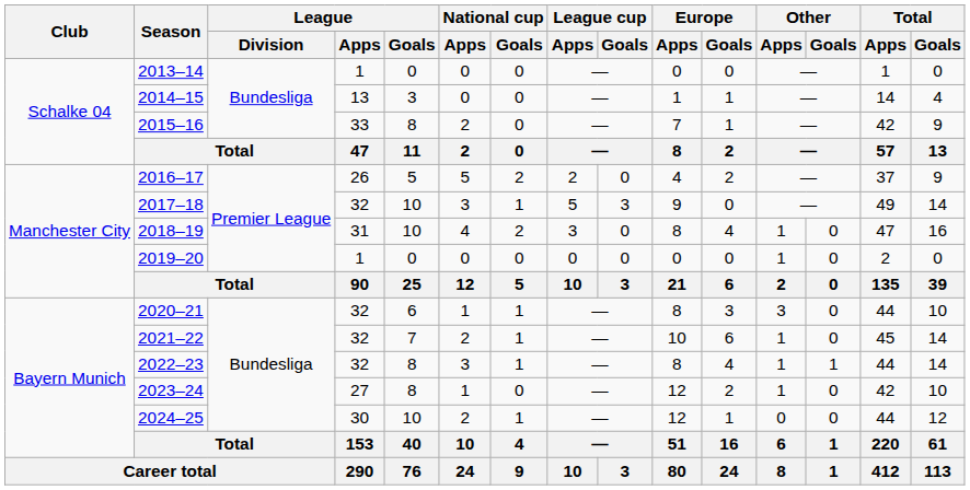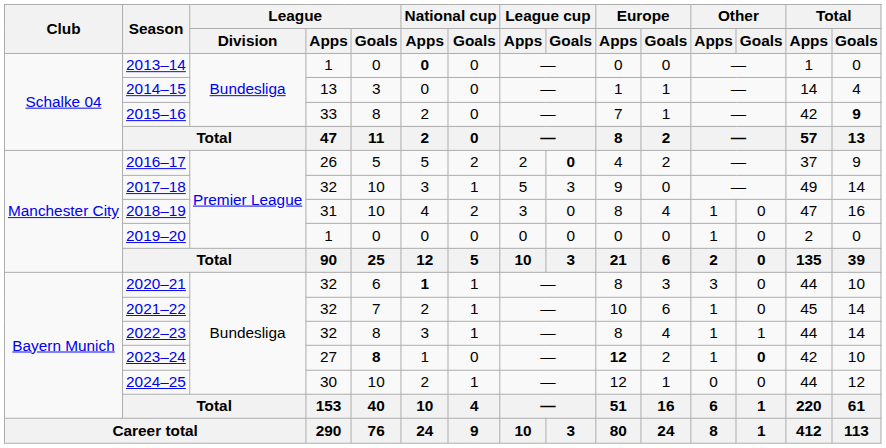2013–14 | National cup / Apps: normal -> bold
2015–16 | Total / Goals: normal -> bold
2016–17 | League cup / Goals: normal -> bold
2020–21 | National cup / Apps: normal -> bold
2023–24 | League / Goals: normal -> bold
2023–24 | Europe / Apps: normal -> bold
2023–24 | Other / Goals: normal -> bold
